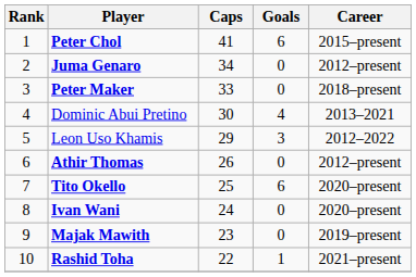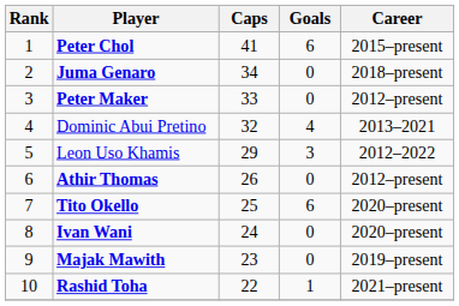Juma Genaro | Career: 2012–present -> 2018–present
Peter Maker | Career: 2018–present -> 2012–present
Dominic Abui Pretino | Caps: 30 -> 32
